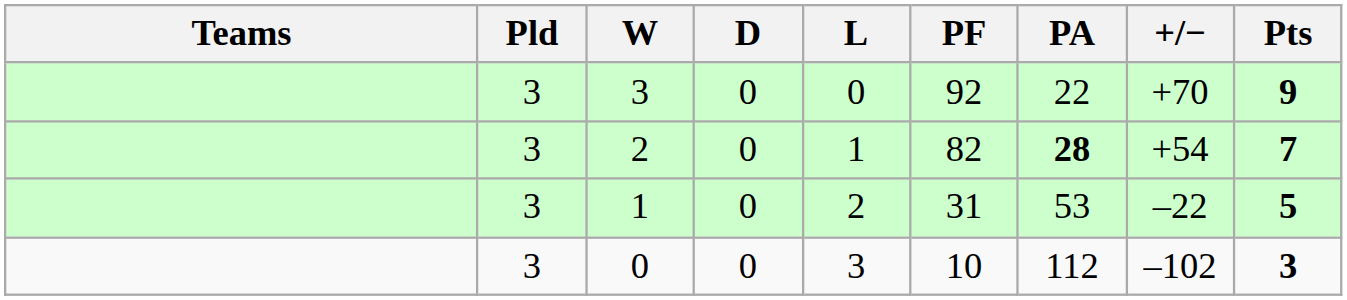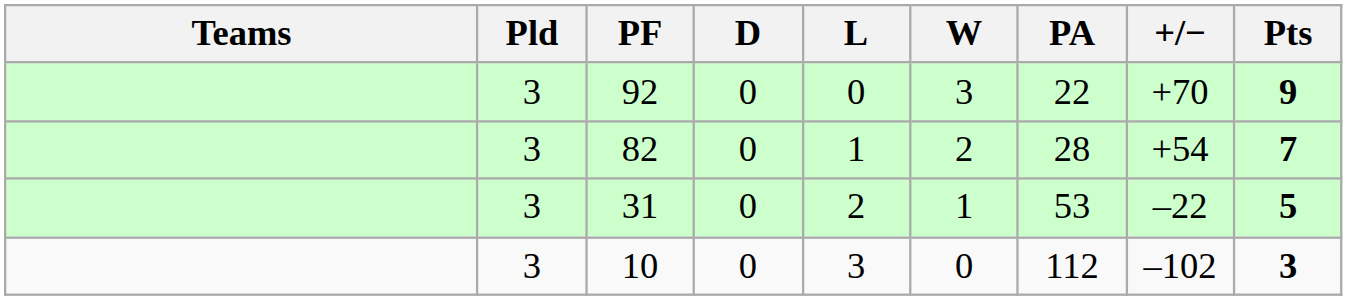columns swapped: W <-> PF
row 3 | PA: bold -> normal
